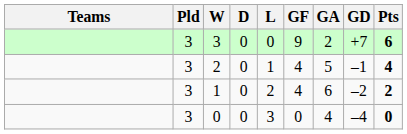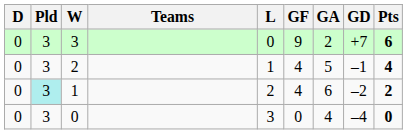columns swapped: Teams <-> D
row 4 | Pld: no background -> paleturquoise background
